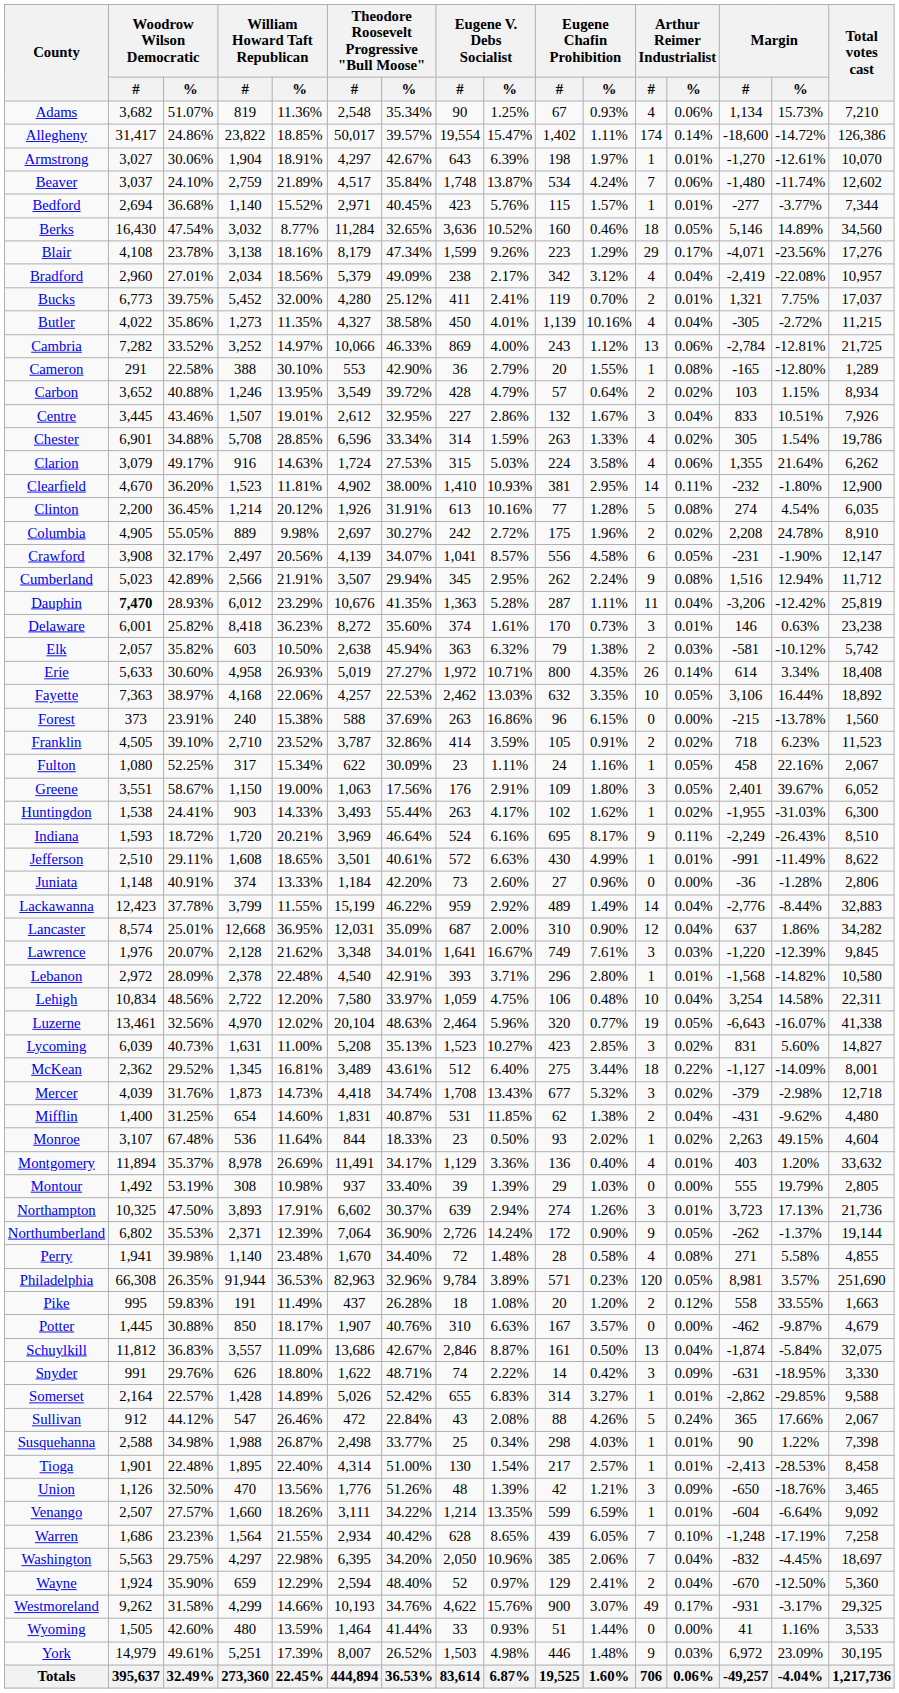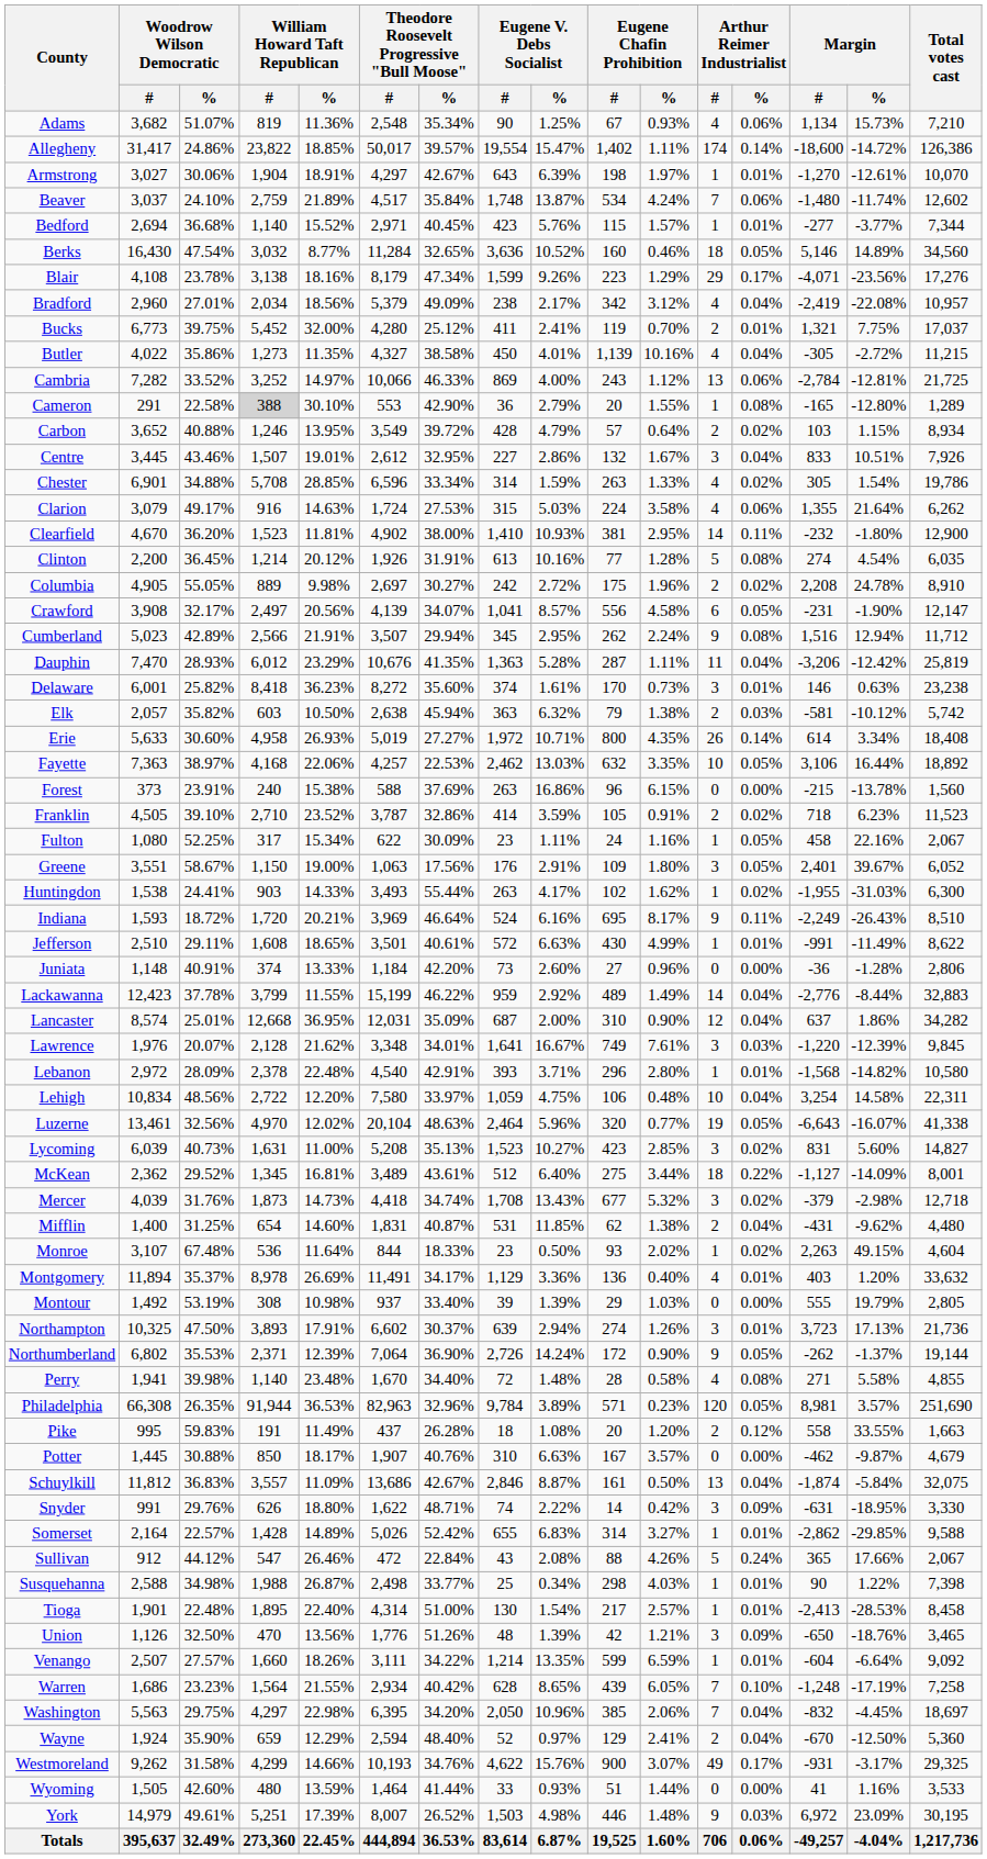Cameron | William Howard Taft Republican / #: no background -> lightgrey background
Dauphin | Woodrow Wilson Democratic / #: bold -> normal
